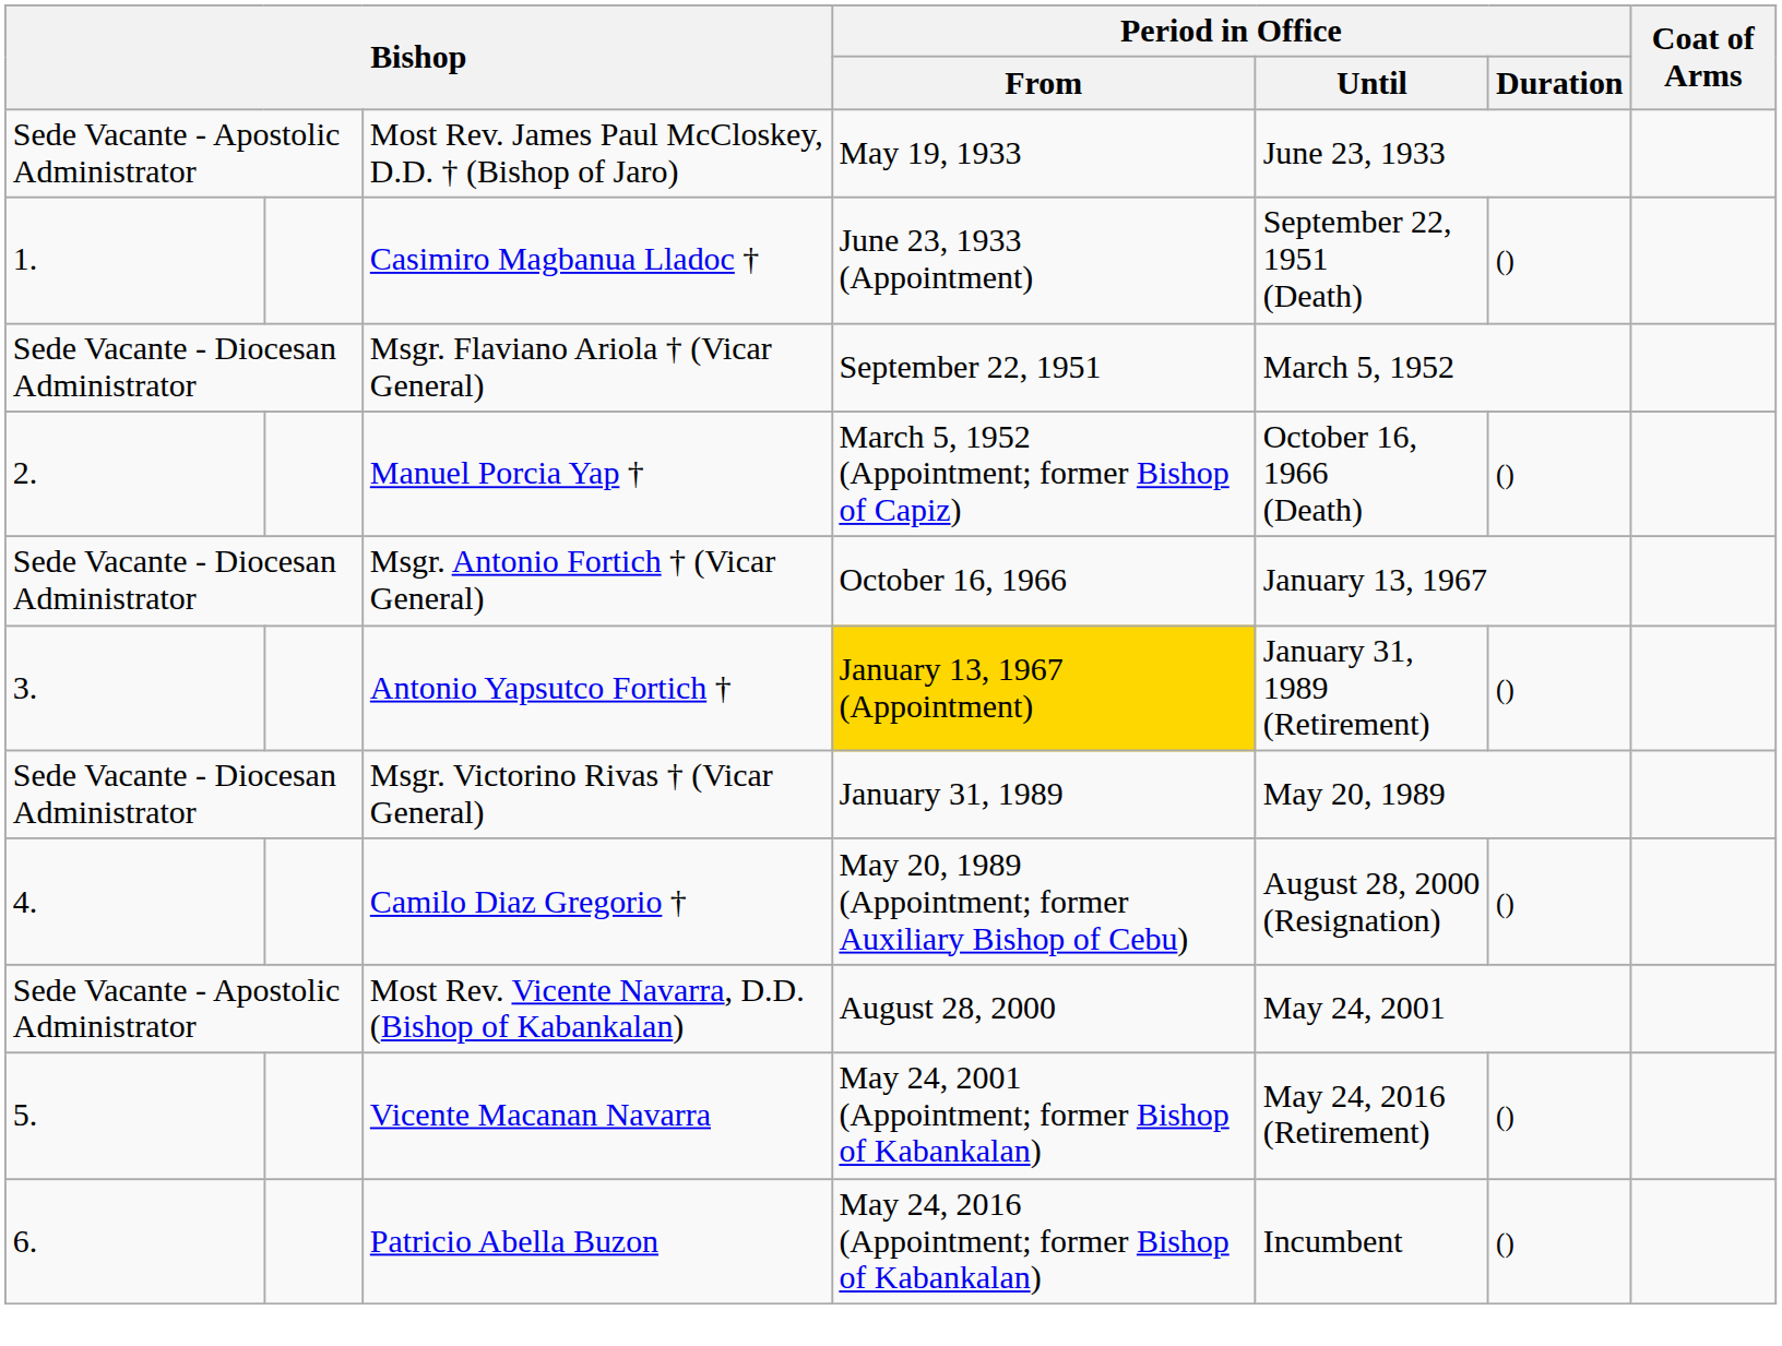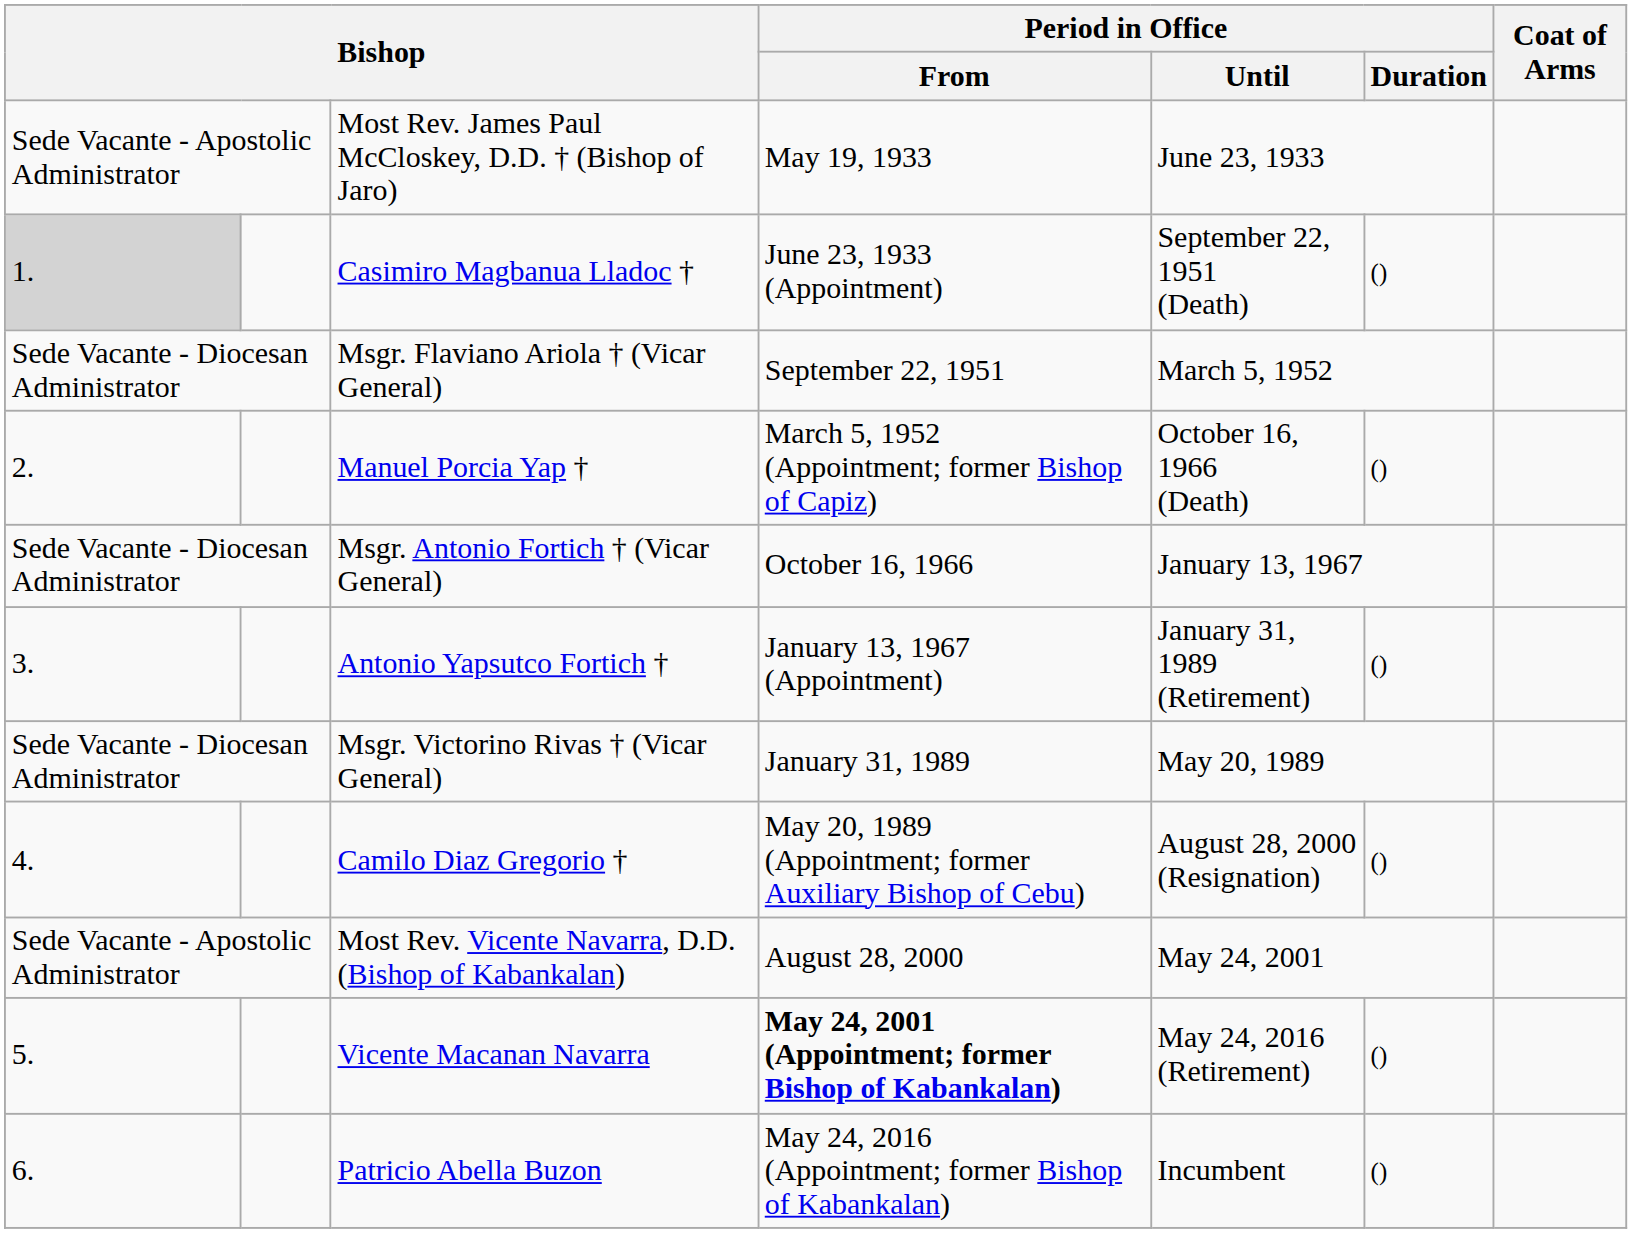Casimiro Magbanua Lladoc † | column 1: no background -> lightgrey background
Antonio Yapsutco Fortich † | Period in Office / From: gold background -> no background
Vicente Macanan Navarra | Period in Office / From: normal -> bold
